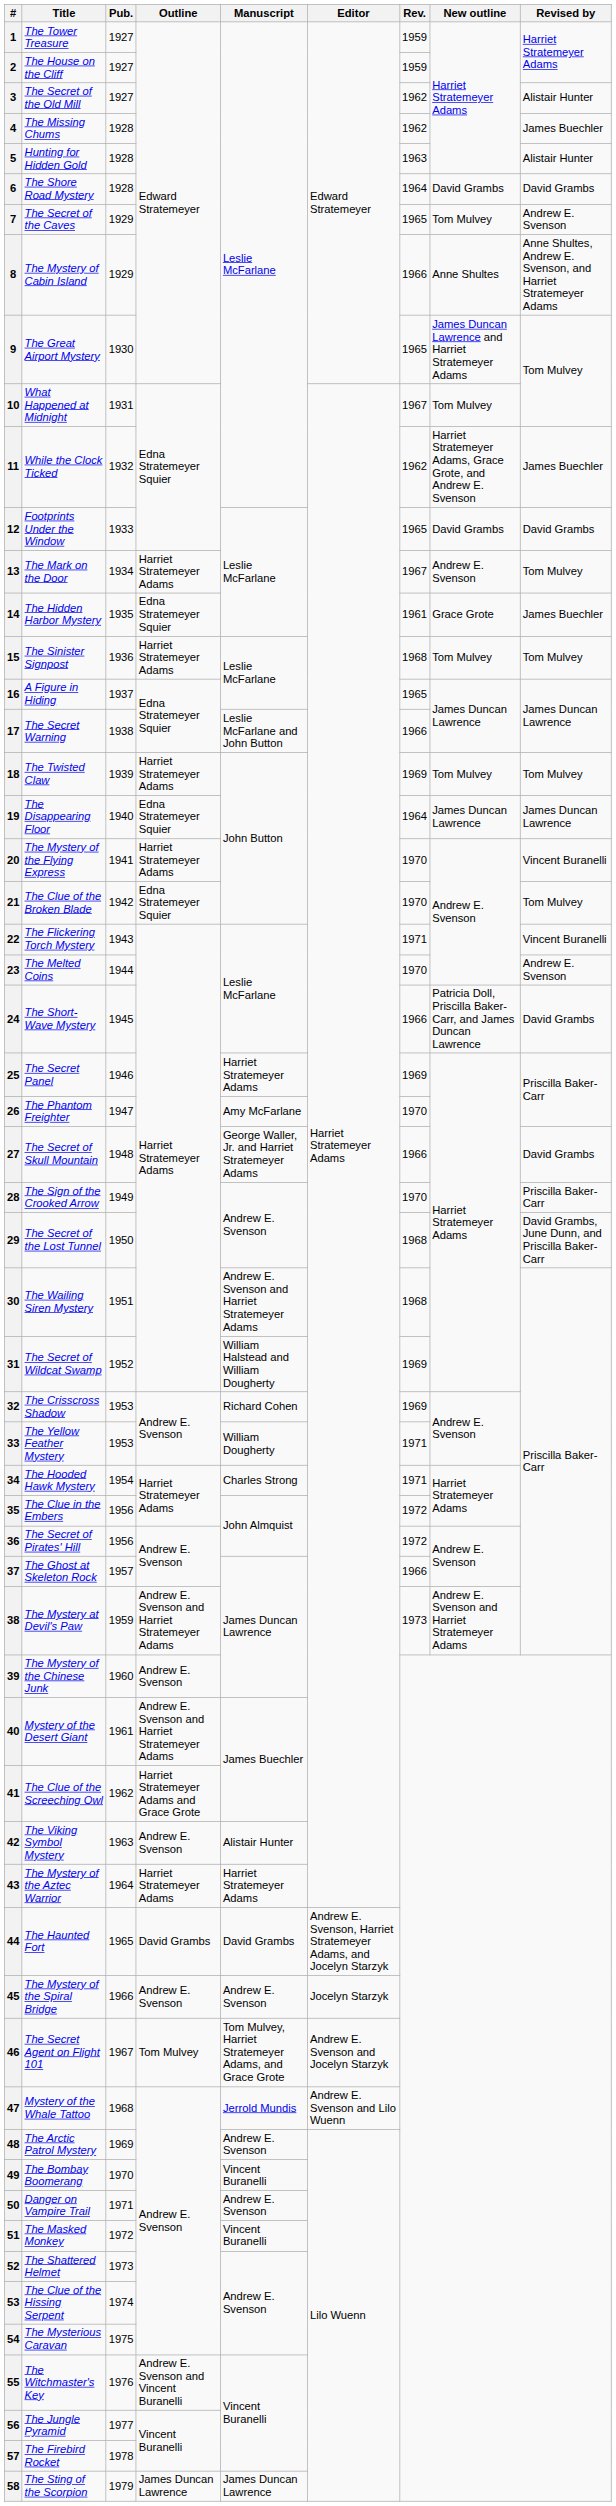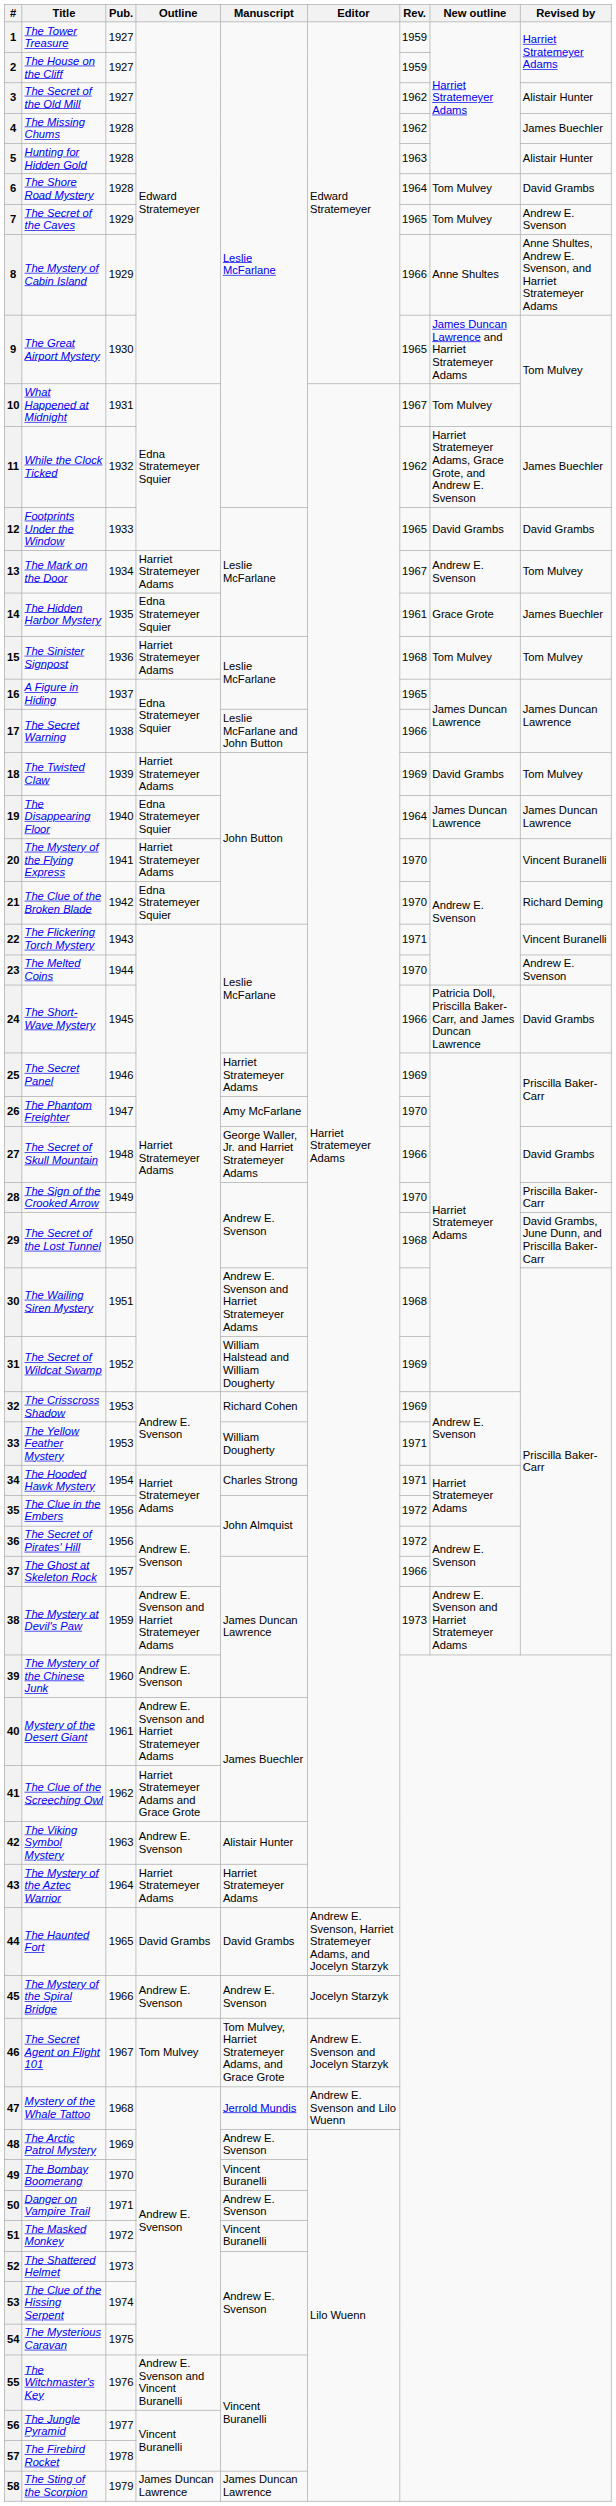6 | New outline: David Grambs -> Tom Mulvey
18 | New outline: Tom Mulvey -> David Grambs
21 | Revised by: Tom Mulvey -> Richard Deming
